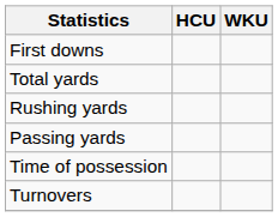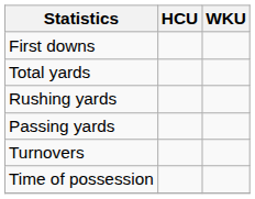rows swapped: Turnovers <-> Time of possession
